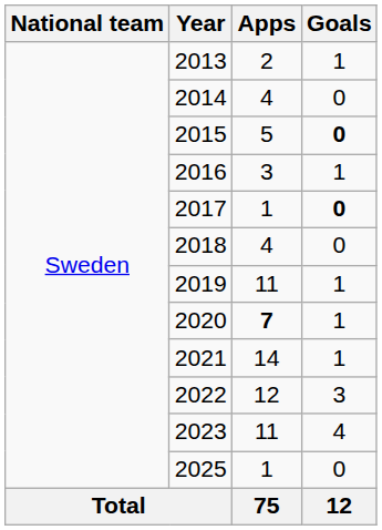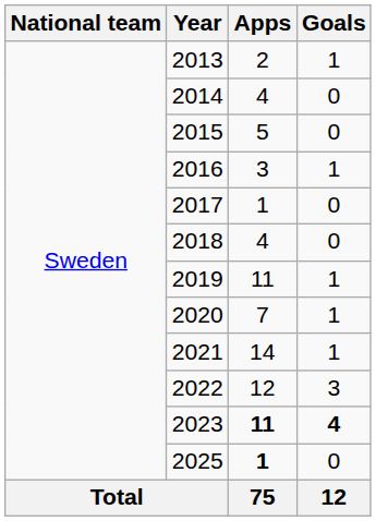2015 | Goals: bold -> normal
2017 | Goals: bold -> normal
2020 | Apps: bold -> normal
2023 | Apps: normal -> bold
2023 | Goals: normal -> bold
2025 | Apps: normal -> bold
